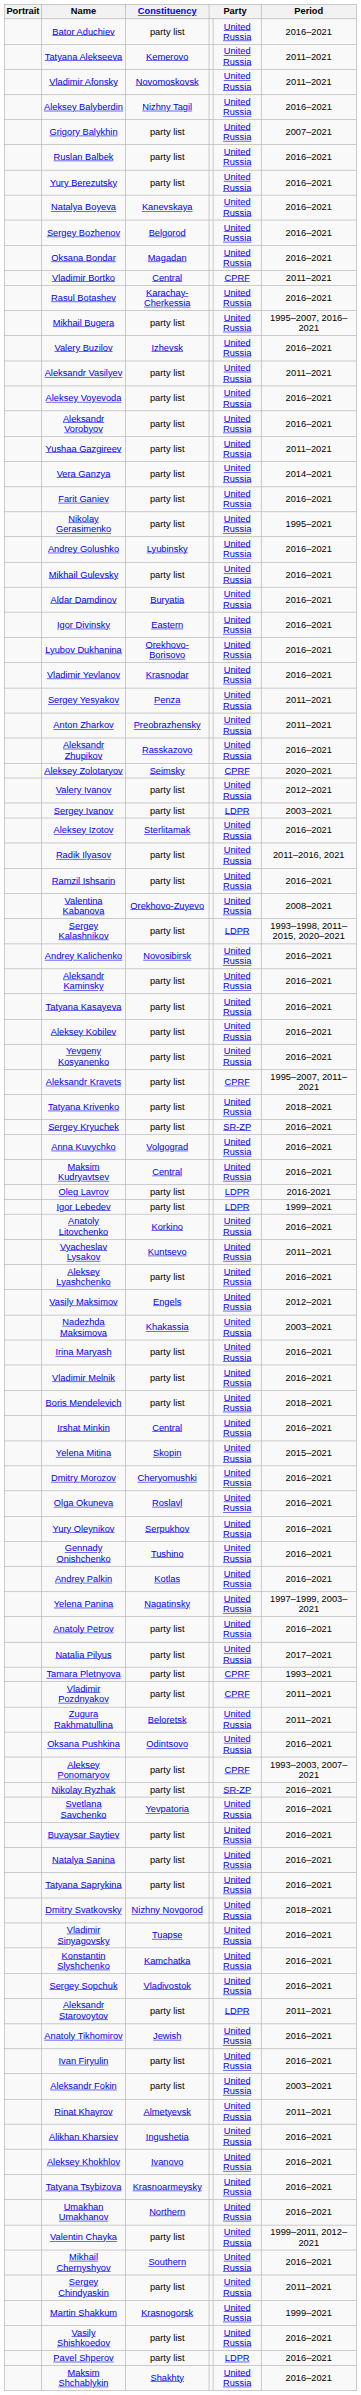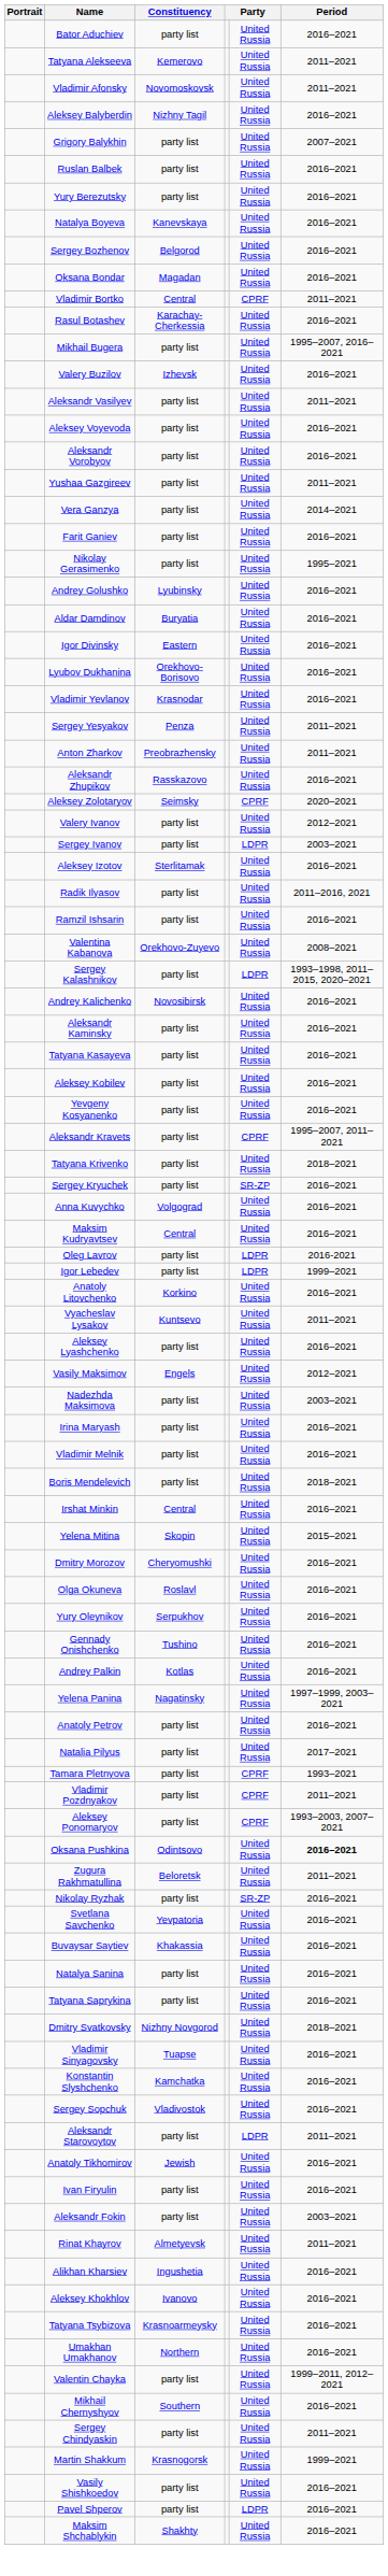- row: Mikhail Gulevsky | party list | United Russia | 2016–2021
Nadezhda Maksimova | Constituency: Khakassia -> party list
rows swapped: Aleksey Ponomaryov <-> Zugura Rakhmatullina
Oksana Pushkina | Period: normal -> bold
Buvaysar Saytiev | Constituency: party list -> Khakassia
